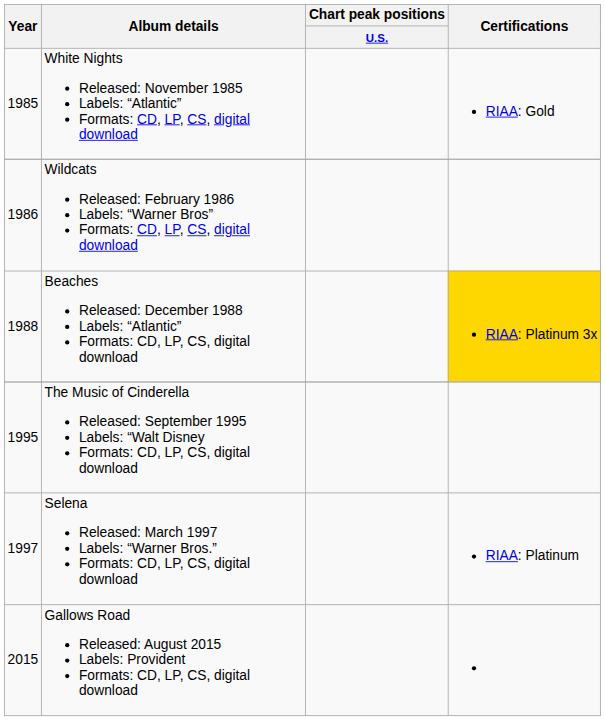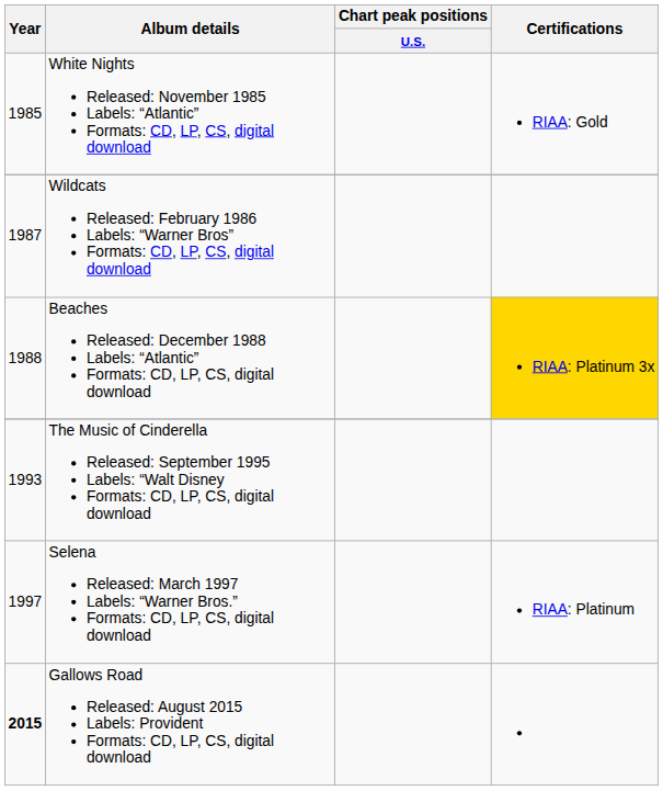row 4 | Year: 1986 -> 1987
row 6 | Year: 1995 -> 1993
row 8 | Year: normal -> bold
